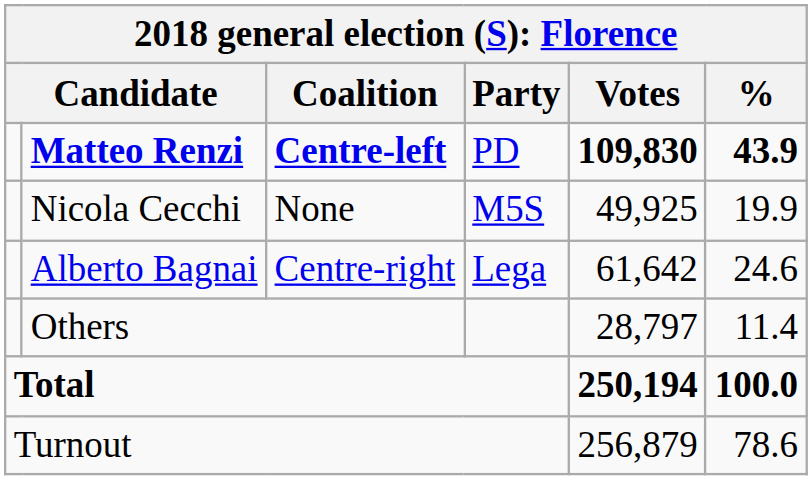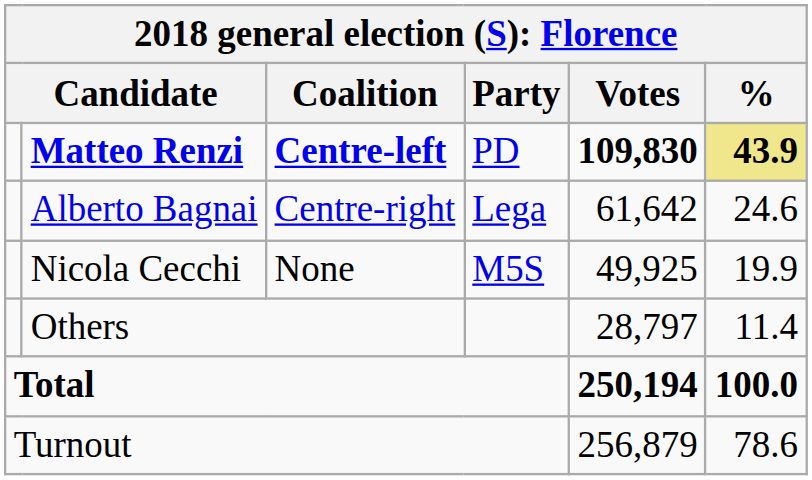Matteo Renzi | %: no background -> khaki background
rows swapped: Alberto Bagnai <-> Nicola Cecchi
